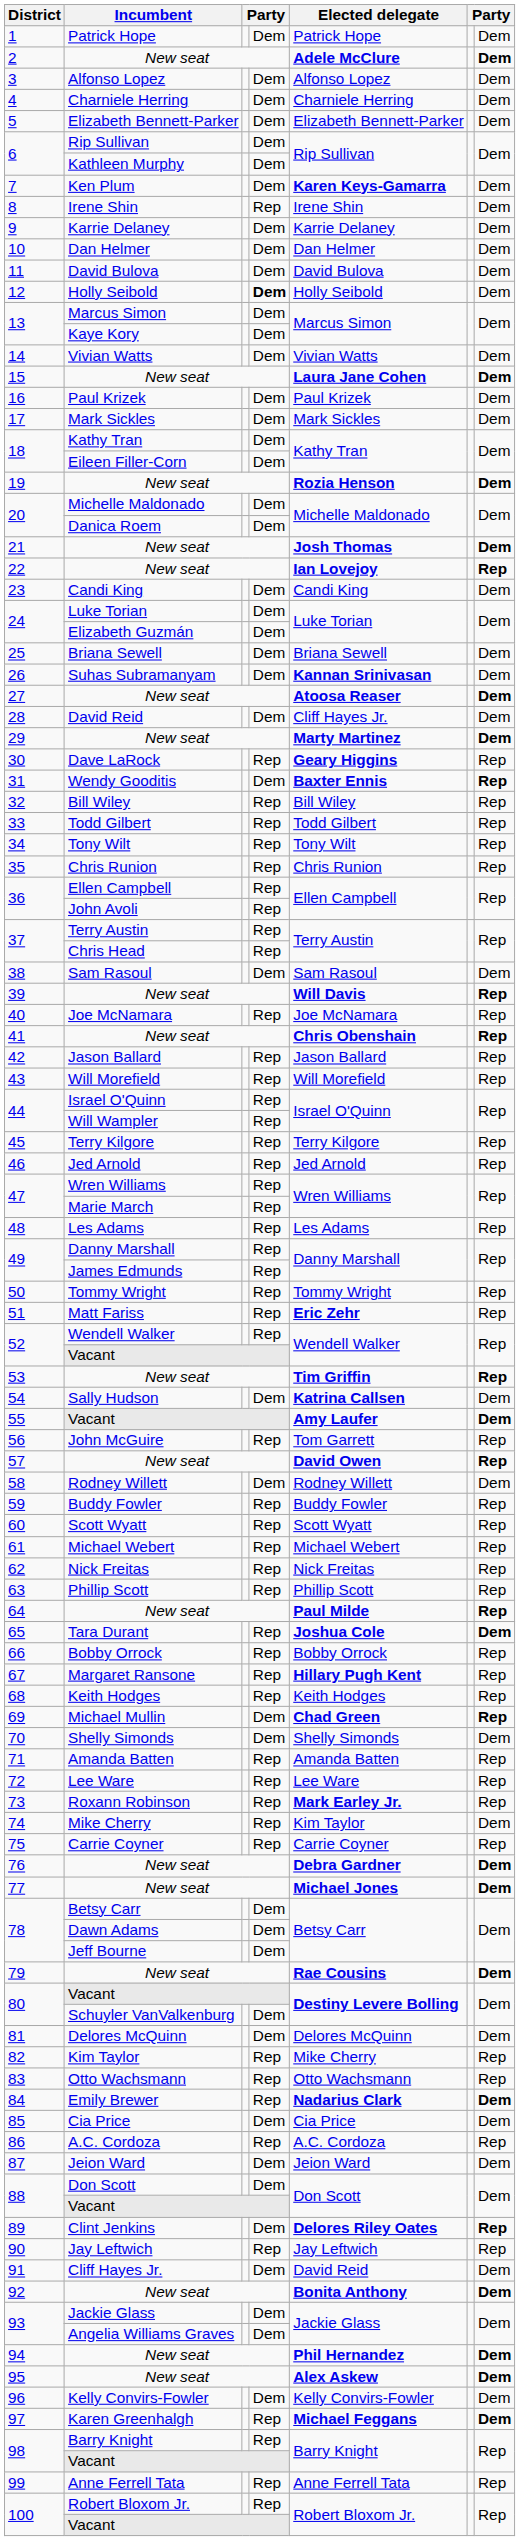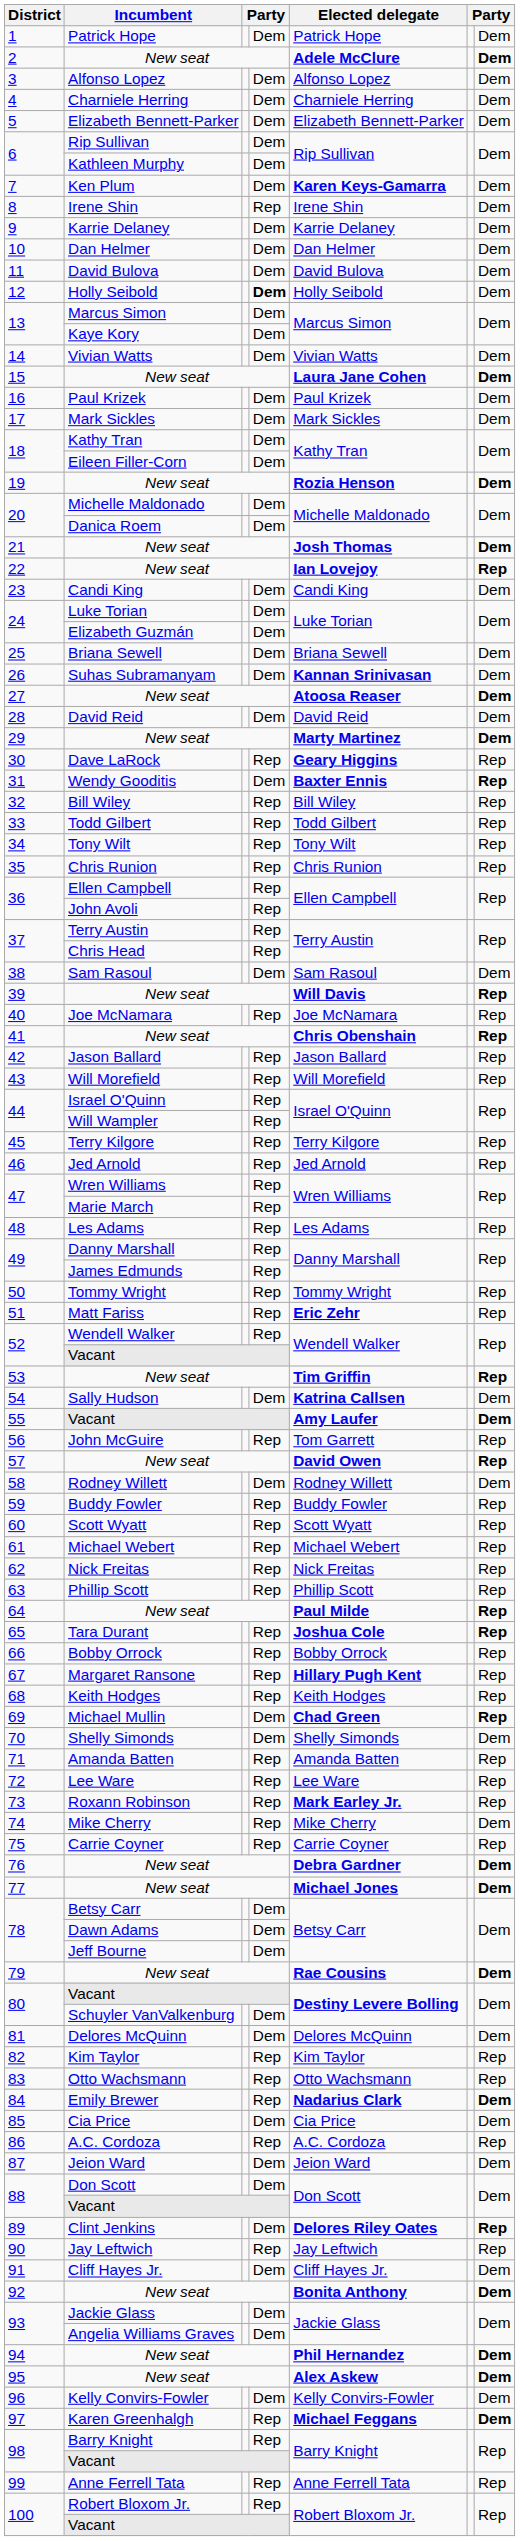28 | Elected delegate: Cliff Hayes Jr. -> David Reid
65 | column 7: Dem -> Rep
74 | Elected delegate: Kim Taylor -> Mike Cherry
82 | Elected delegate: Mike Cherry -> Kim Taylor
91 | Elected delegate: David Reid -> Cliff Hayes Jr.
